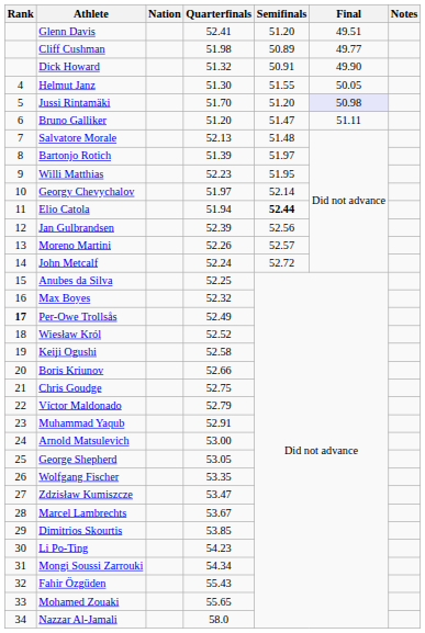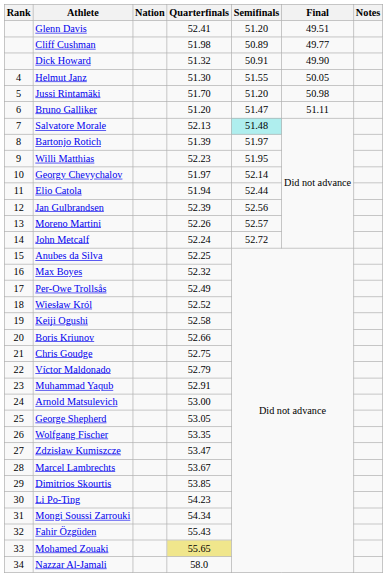Jussi Rintamäki | Final: lavender background -> no background
Salvatore Morale | Semifinals: no background -> paleturquoise background
Elio Catola | Semifinals: bold -> normal
Per-Owe Trollsås | Rank: bold -> normal
Mohamed Zouaki | Quarterfinals: no background -> khaki background
